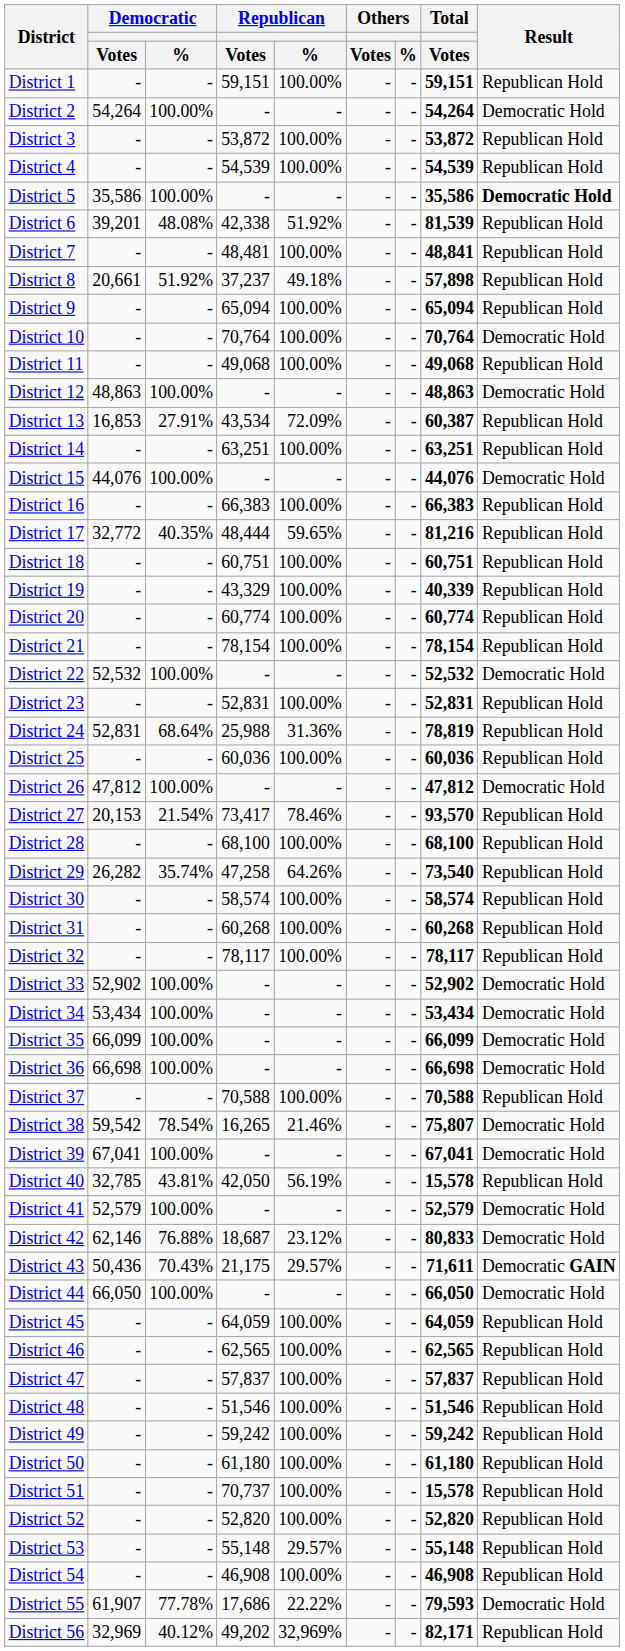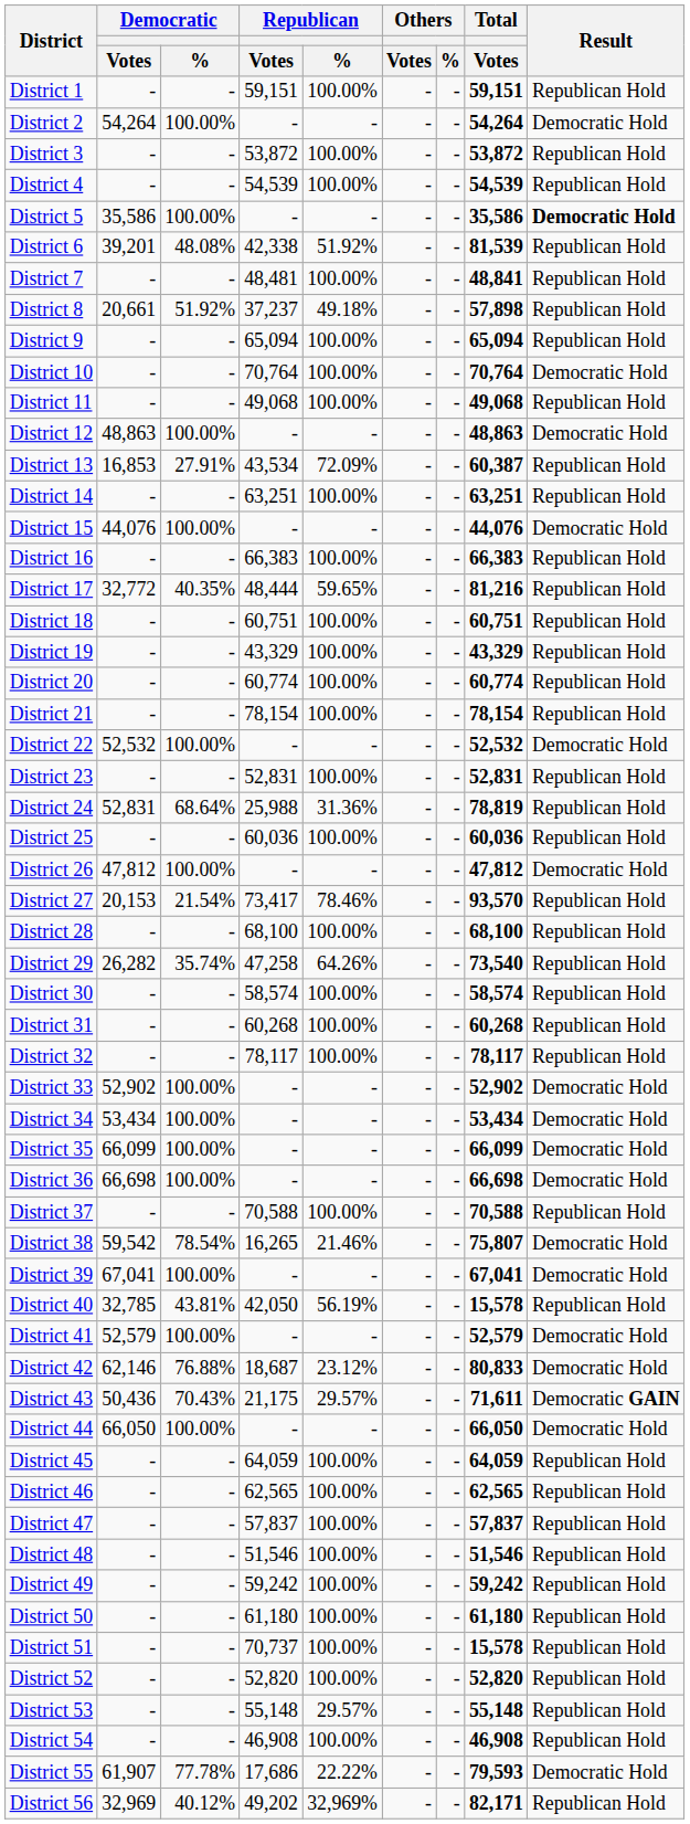District 19 | Total / Votes: 40,339 -> 43,329
